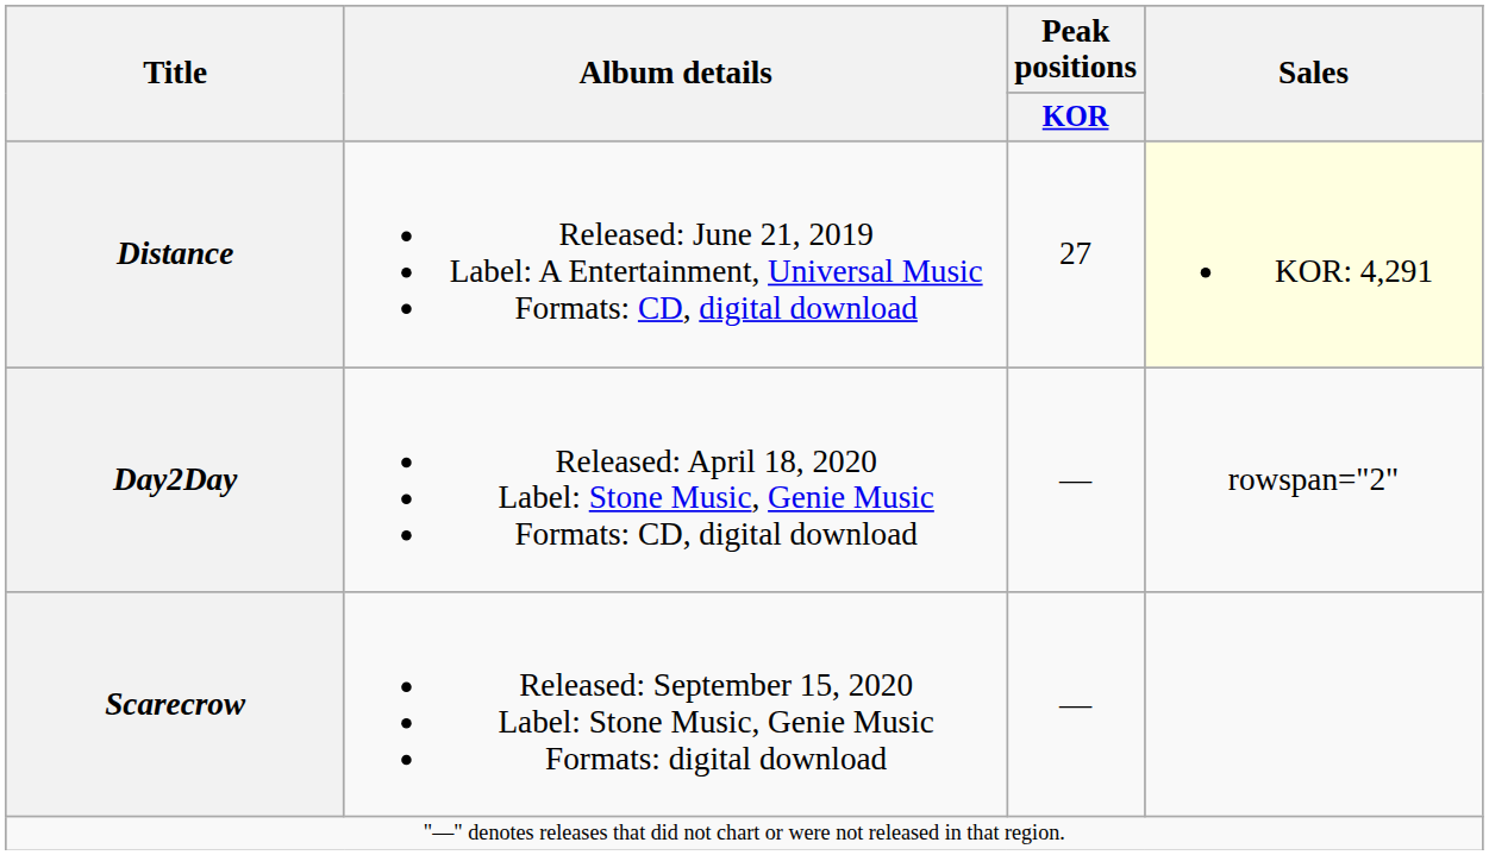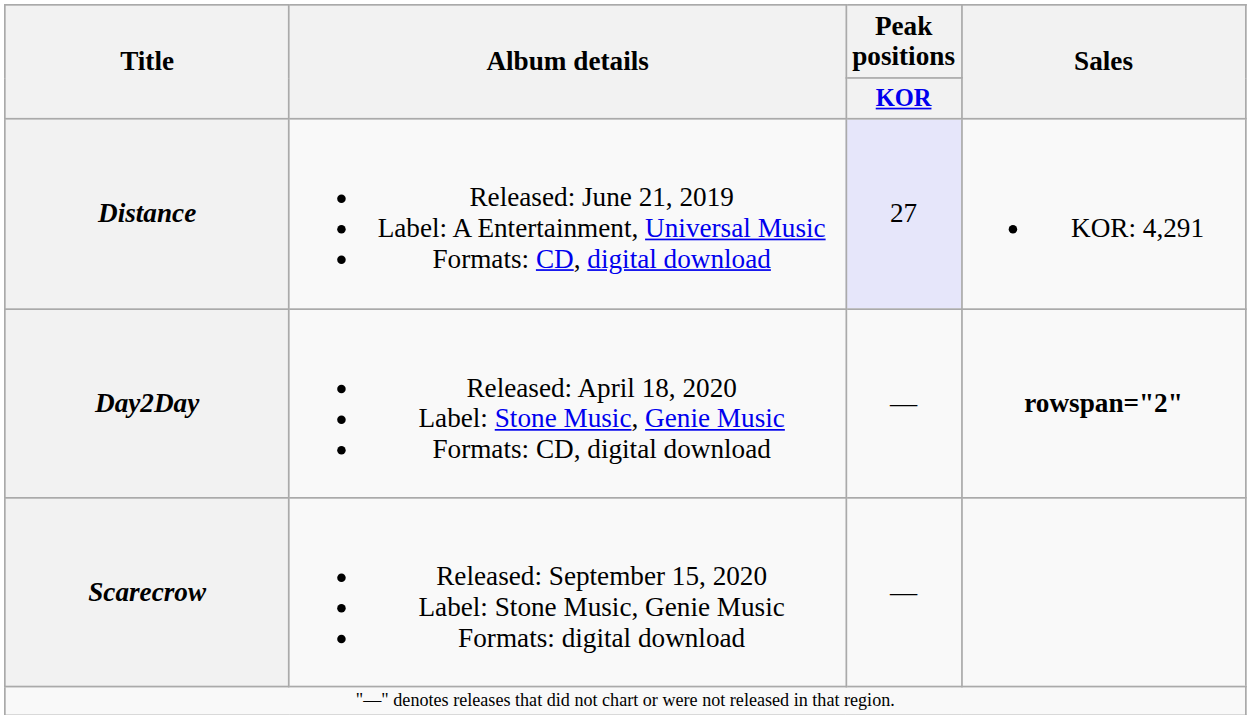Distance | Peak positions / KOR: no background -> lavender background
Distance | Sales: lightyellow background -> no background
Day2Day | Sales: normal -> bold
